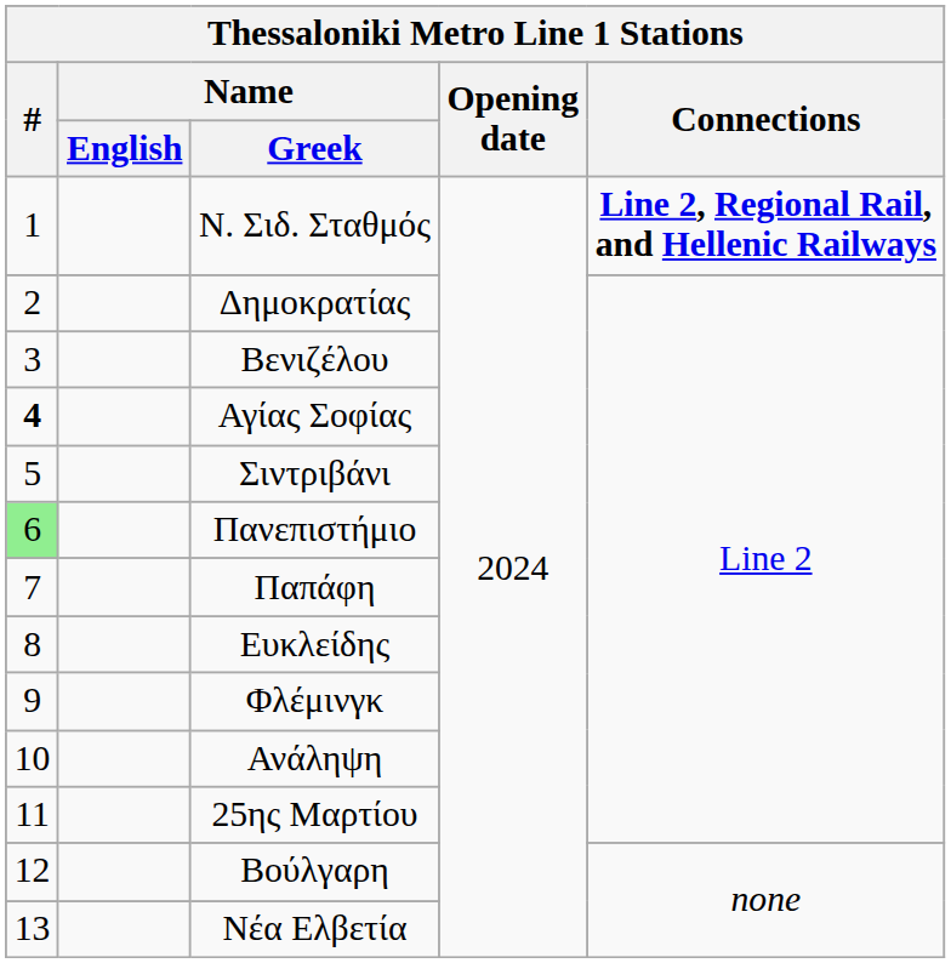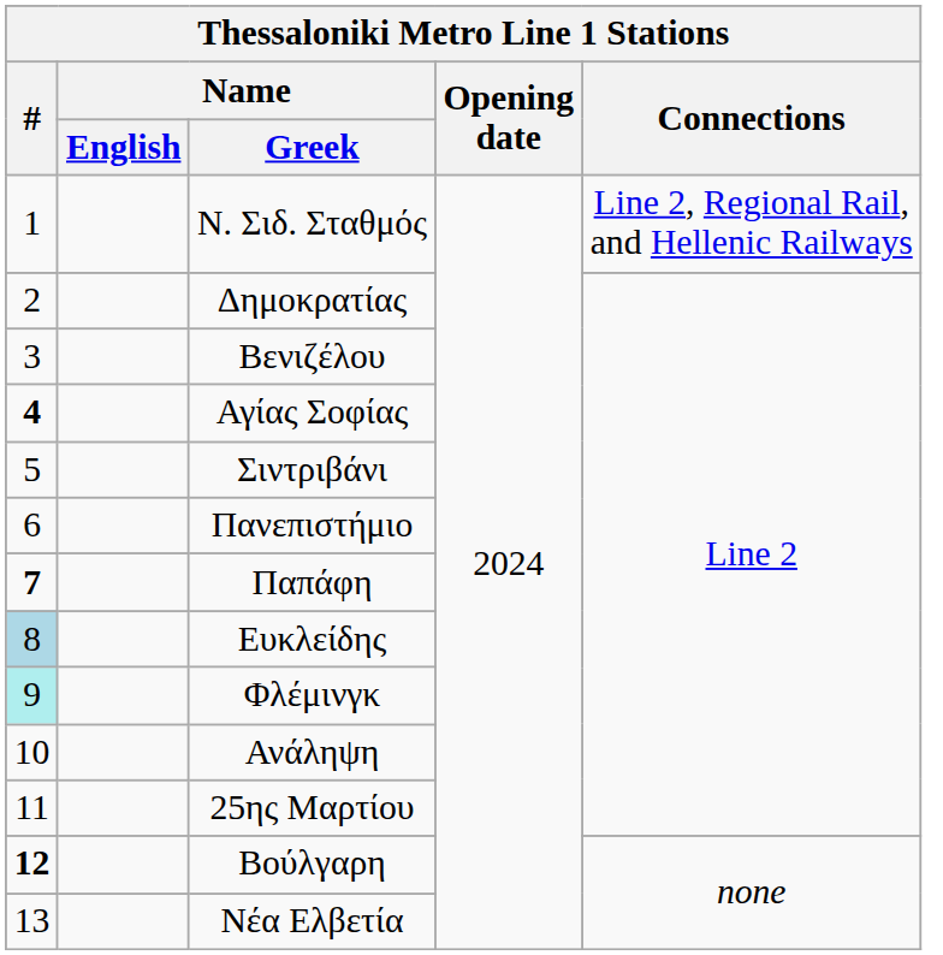Ν. Σιδ. Σταθμός | Connections: bold -> normal
Πανεπιστήμιο | #: lightgreen background -> no background
Παπάφη | #: normal -> bold
Ευκλείδης | #: no background -> lightblue background
Φλέμινγκ | #: no background -> paleturquoise background
Βούλγαρη | #: normal -> bold
